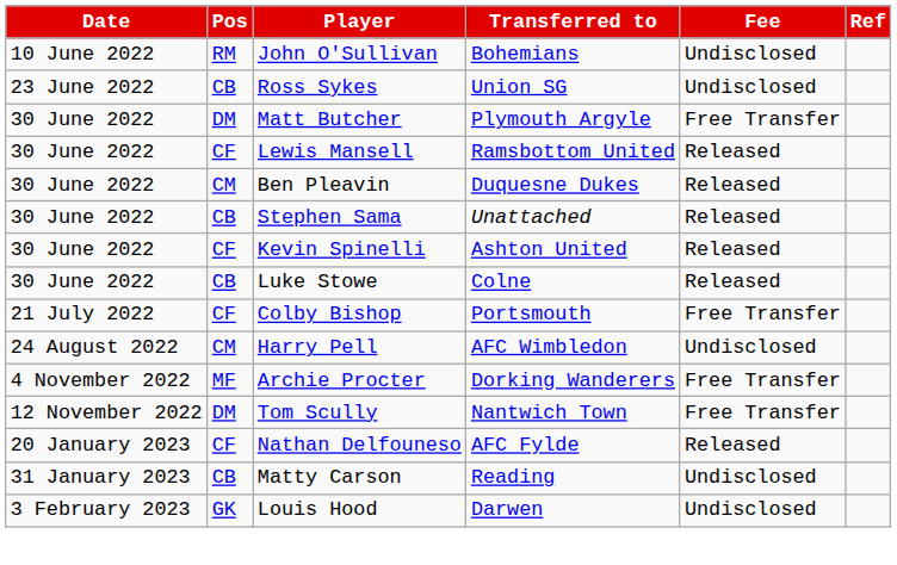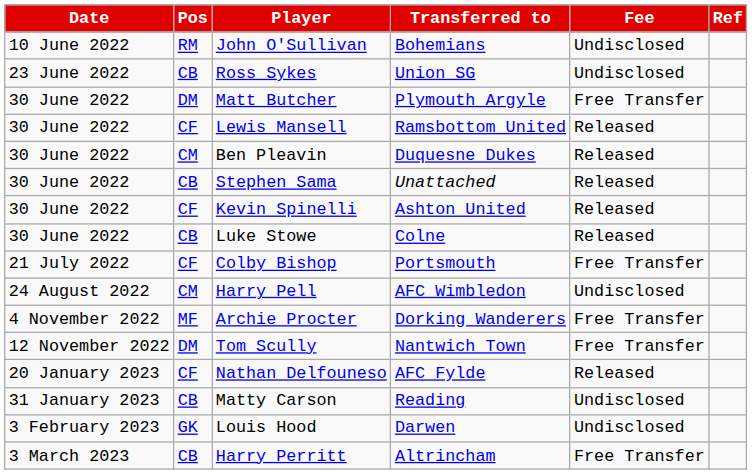+ row: 3 March 2023 | CB | Harry Perritt | Altrincham | Free Transfer
